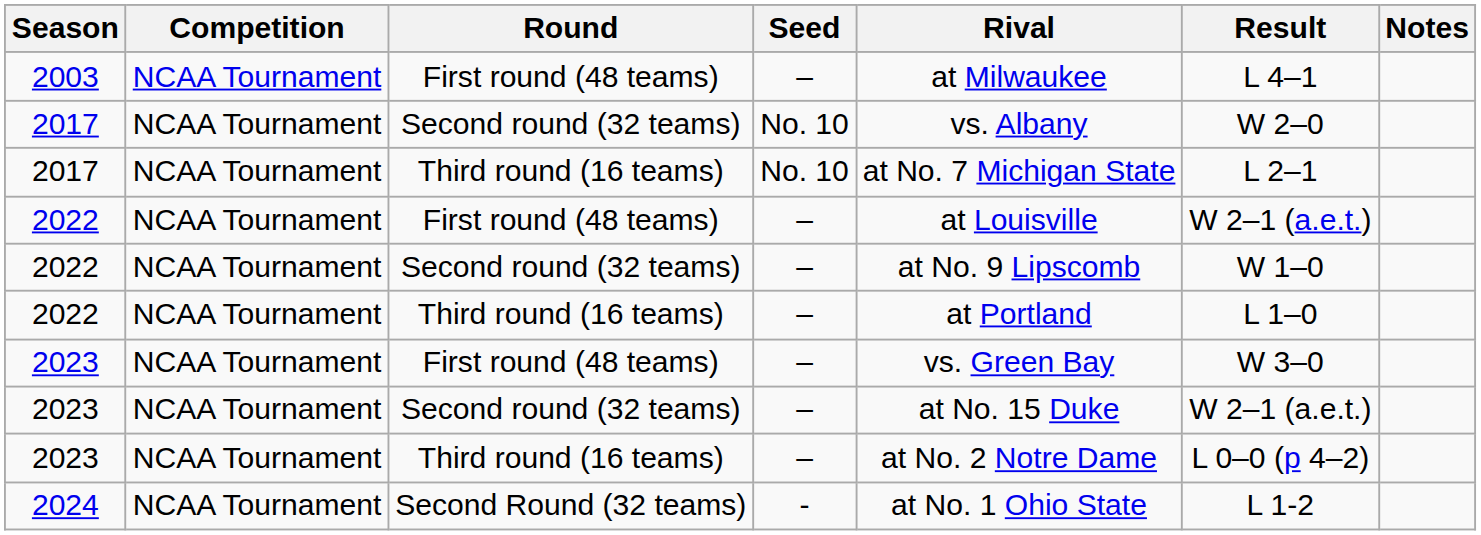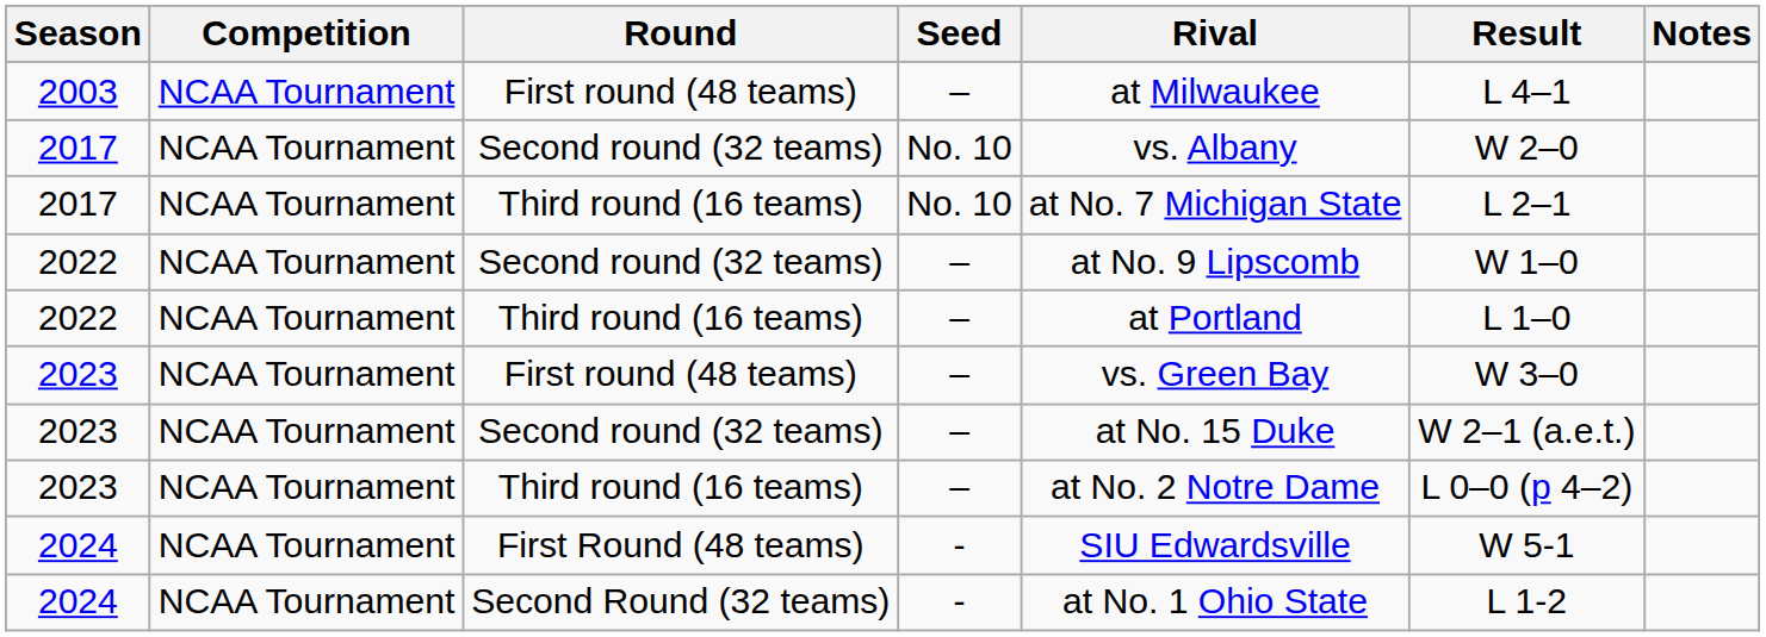- row: 2022 | NCAA Tournament | First round (48 teams) | – | at Louisville | W 2–1 (a.e.t.)
+ row: 2024 | NCAA Tournament | First Round (48 teams) | - | SIU Edwardsville | W 5-1
